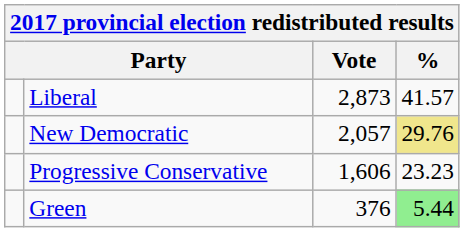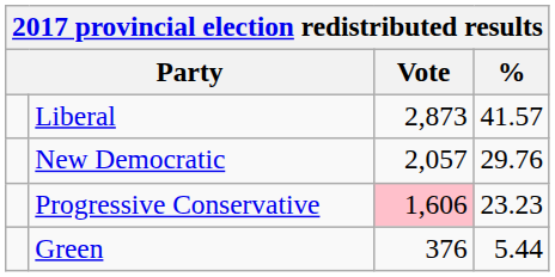New Democratic | %: khaki background -> no background
Progressive Conservative | Vote: no background -> pink background
Green | %: lightgreen background -> no background
